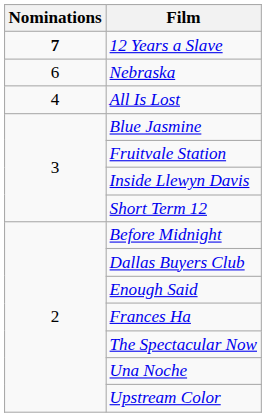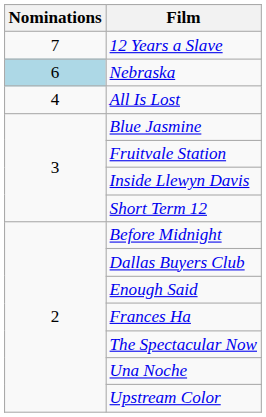12 Years a Slave | Nominations: bold -> normal
Nebraska | Nominations: no background -> lightblue background
